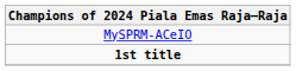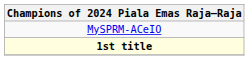row 3 | column 1: no background -> lightyellow background
